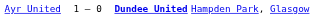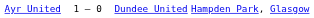Ayr United | column 3: bold -> normal
